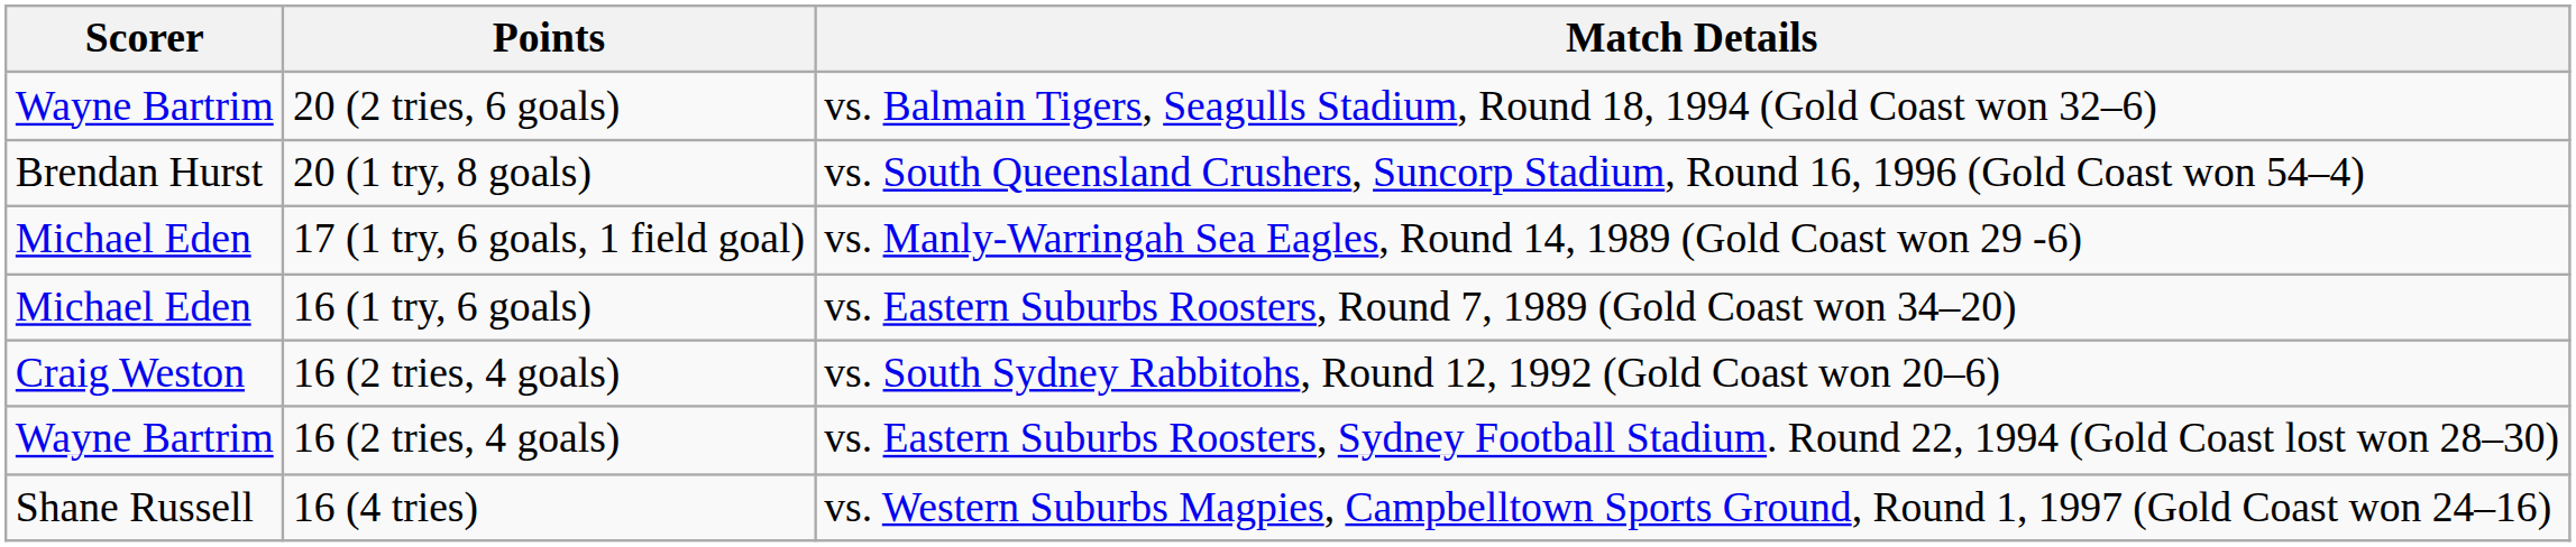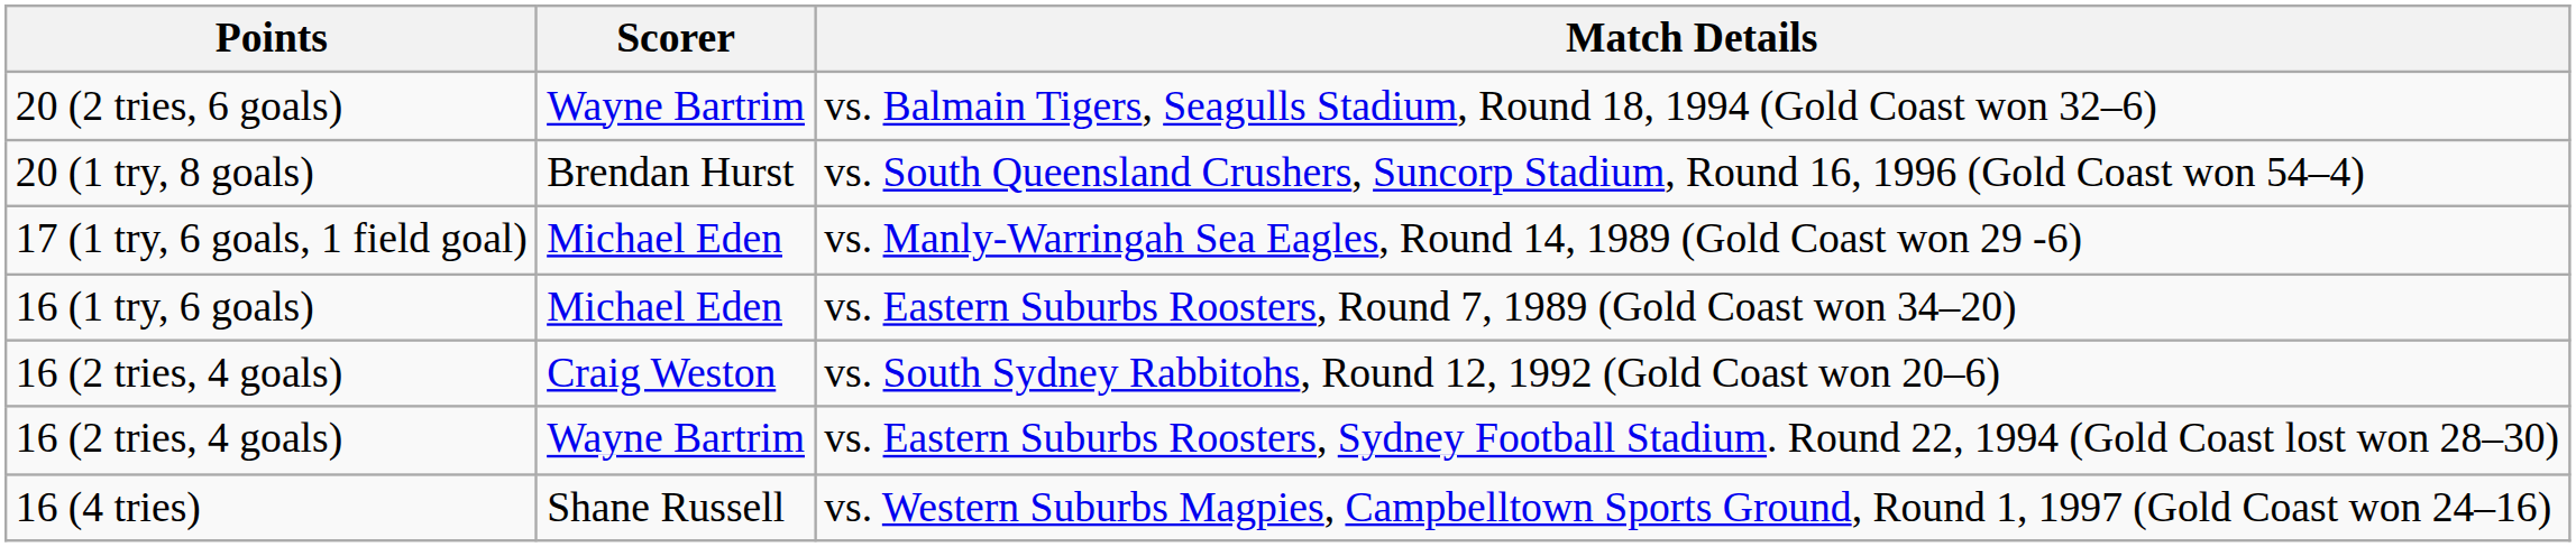columns swapped: Points <-> Scorer
